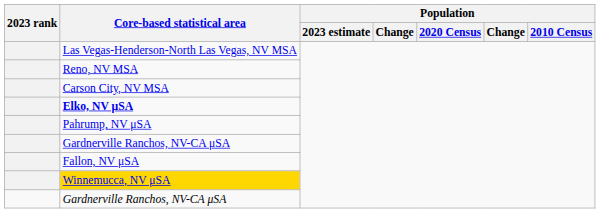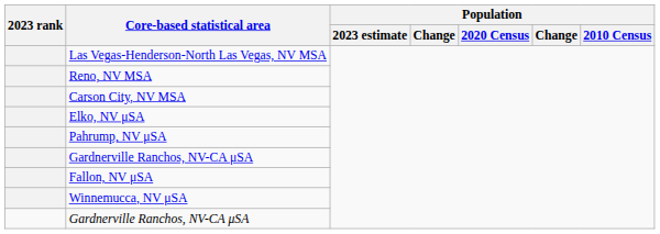Elko, NV μSA | Core-based statistical area: bold -> normal
Winnemucca, NV μSA | Core-based statistical area: gold background -> no background
